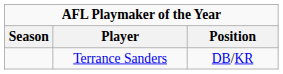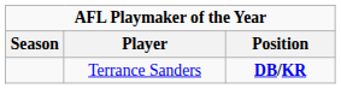Terrance Sanders | Position: normal -> bold
